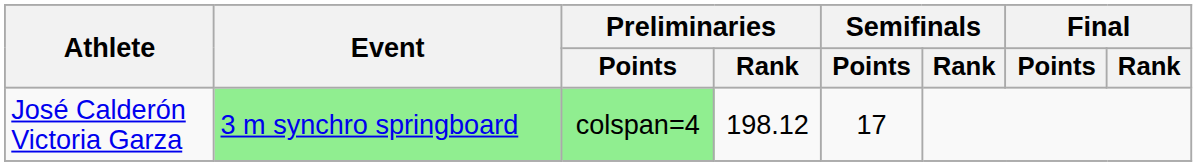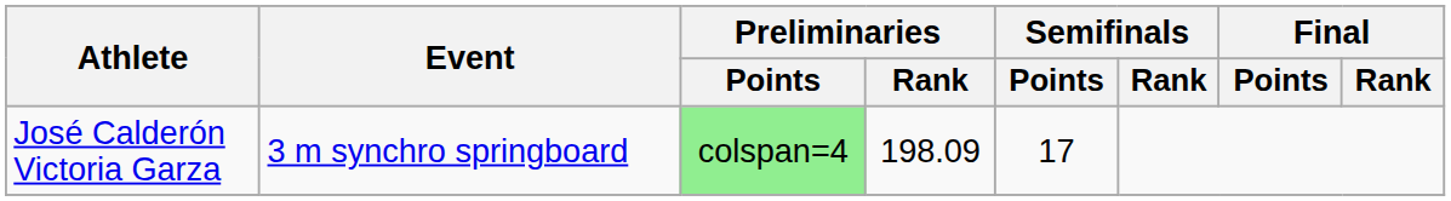José Calderón Victoria Garza | Event: lightgreen background -> no background
José Calderón Victoria Garza | Preliminaries / Rank: 198.12 -> 198.09
